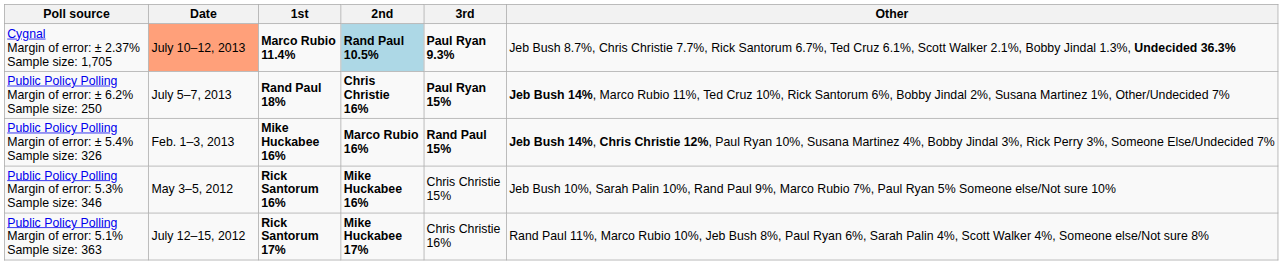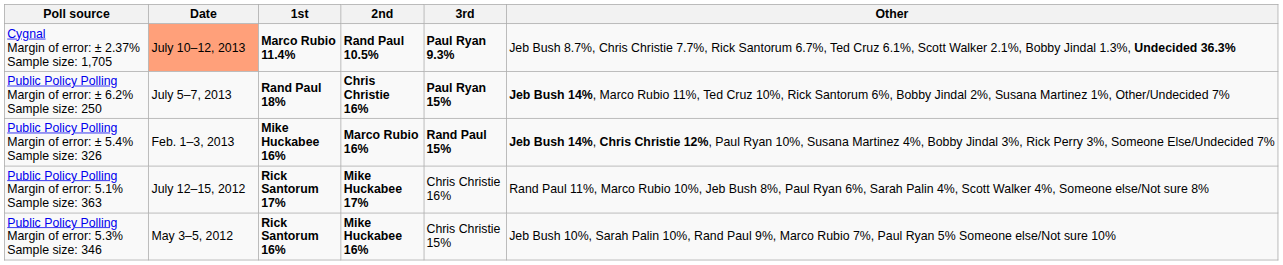Cygnal Margin of error: ± 2.37% Sample size: 1,705 | 2nd: lightblue background -> no background
rows swapped: Public Policy Polling Margin of error: 5.1% Sample size: 363 <-> Public Policy Polling Margin of error: 5.3% Sample size: 346
